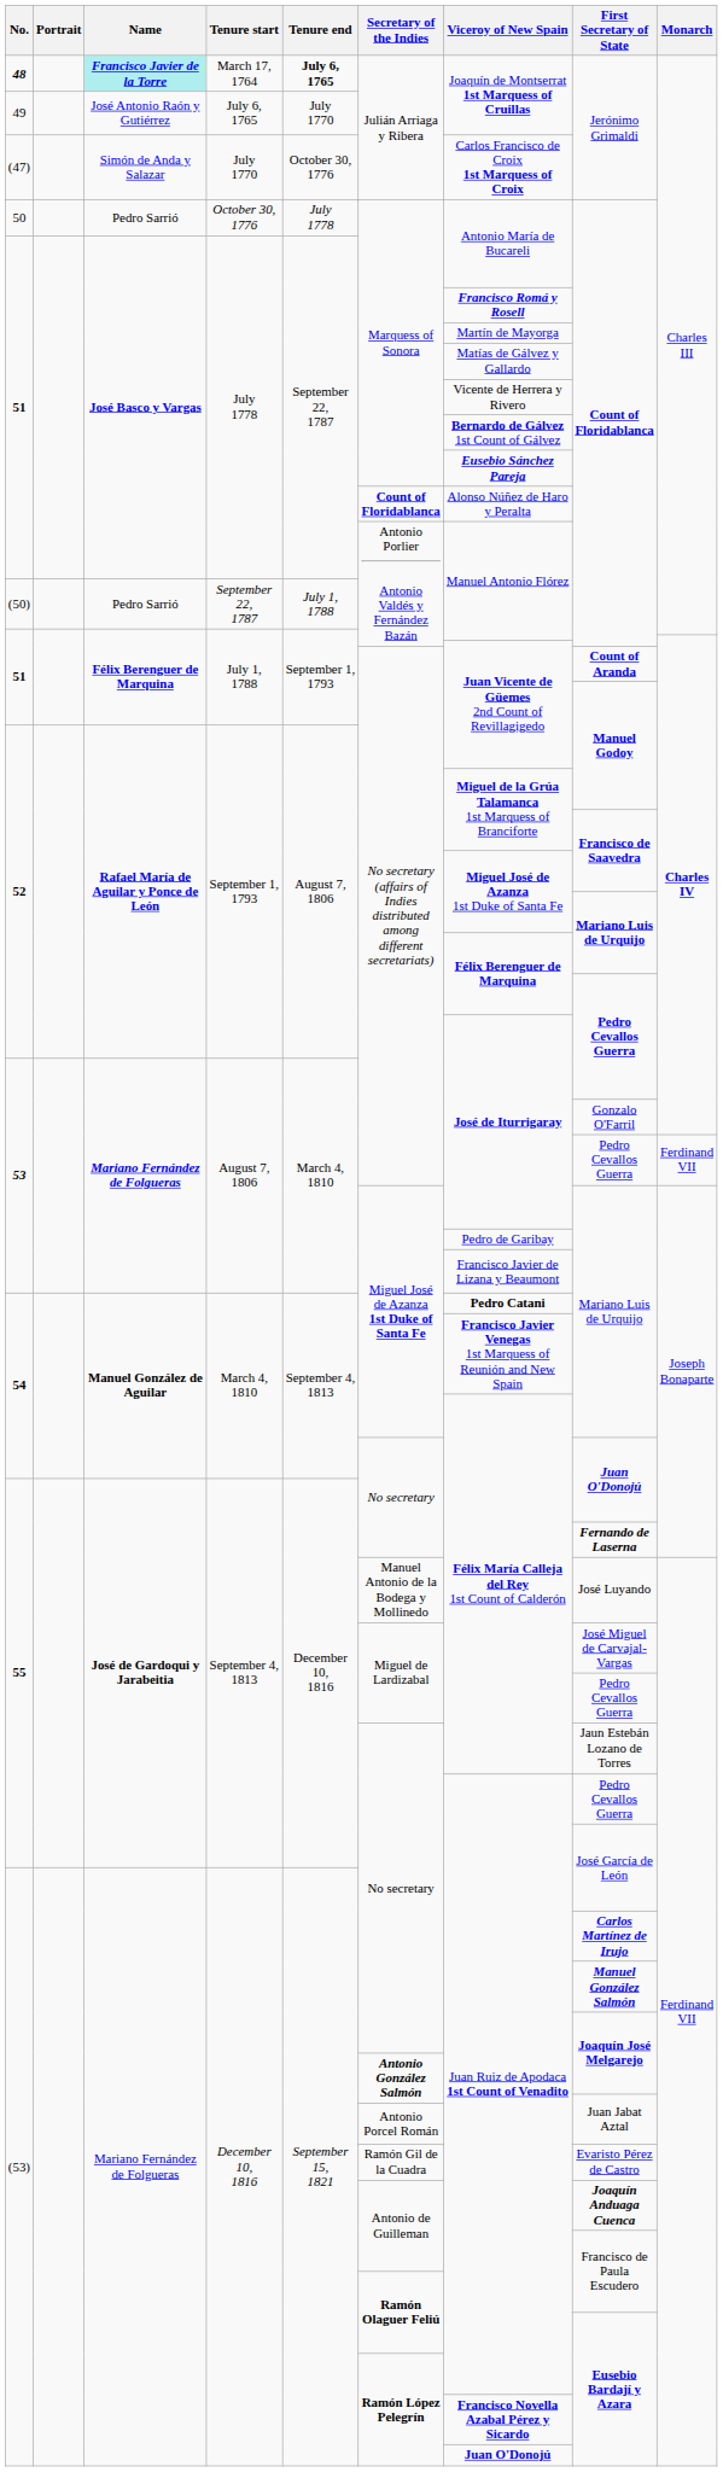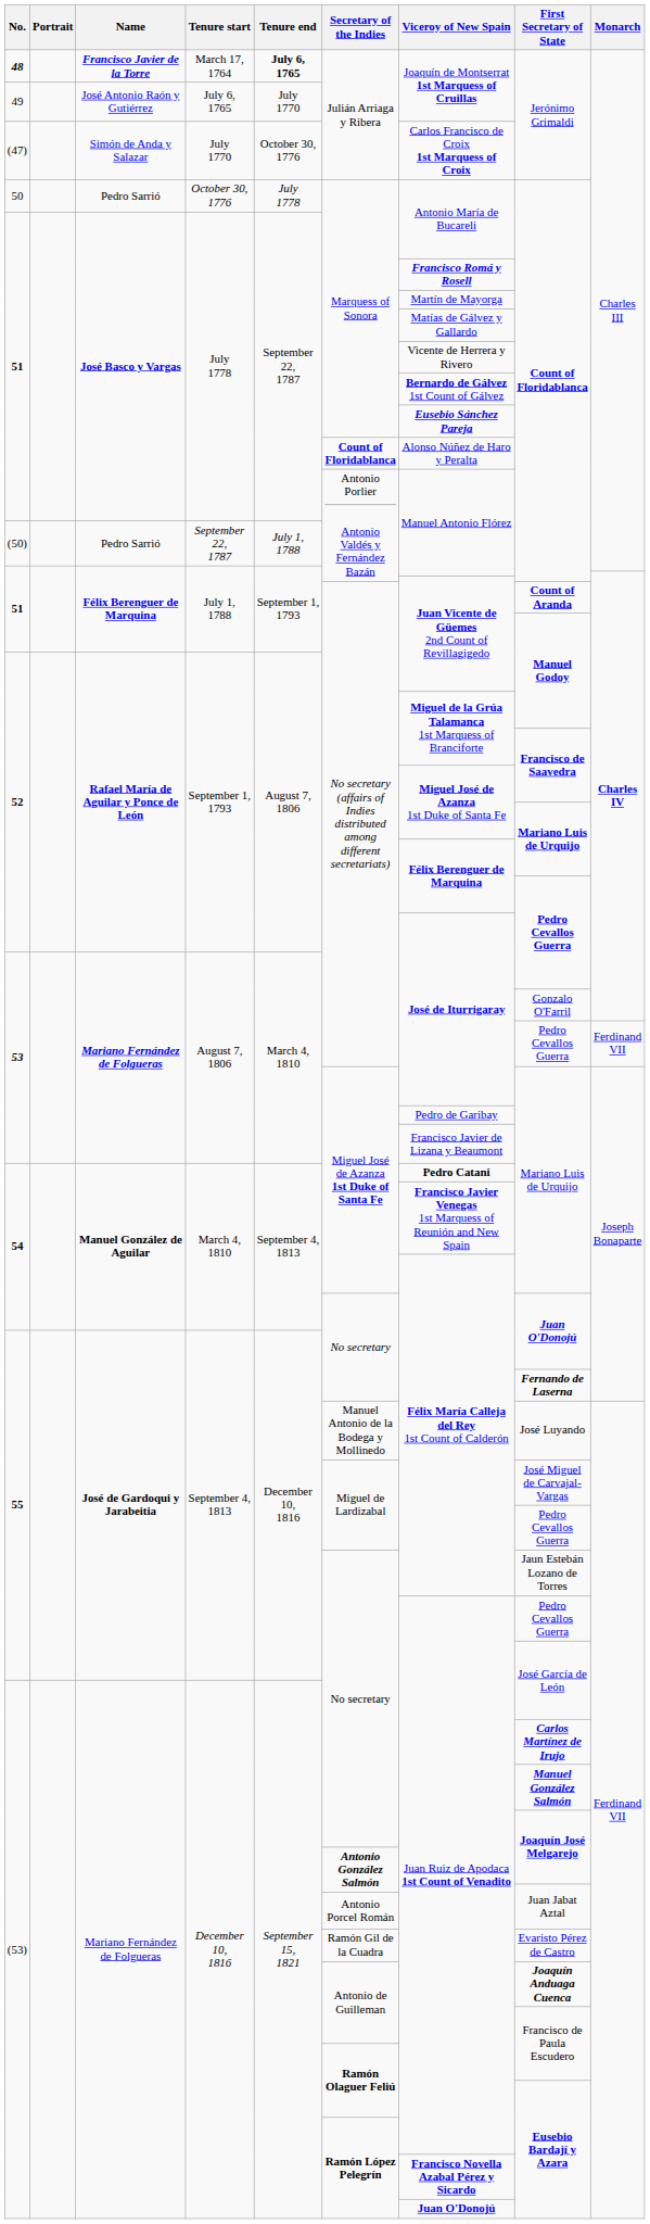March 17, 1764 | Name: paleturquoise background -> no background
